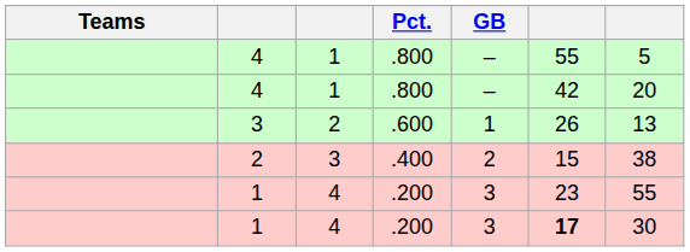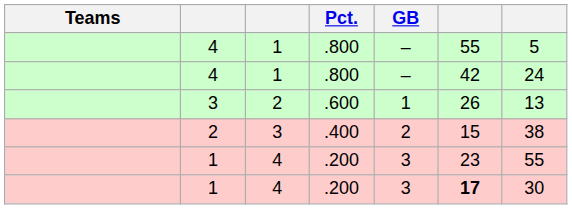row 3 | column 7: 20 -> 24
